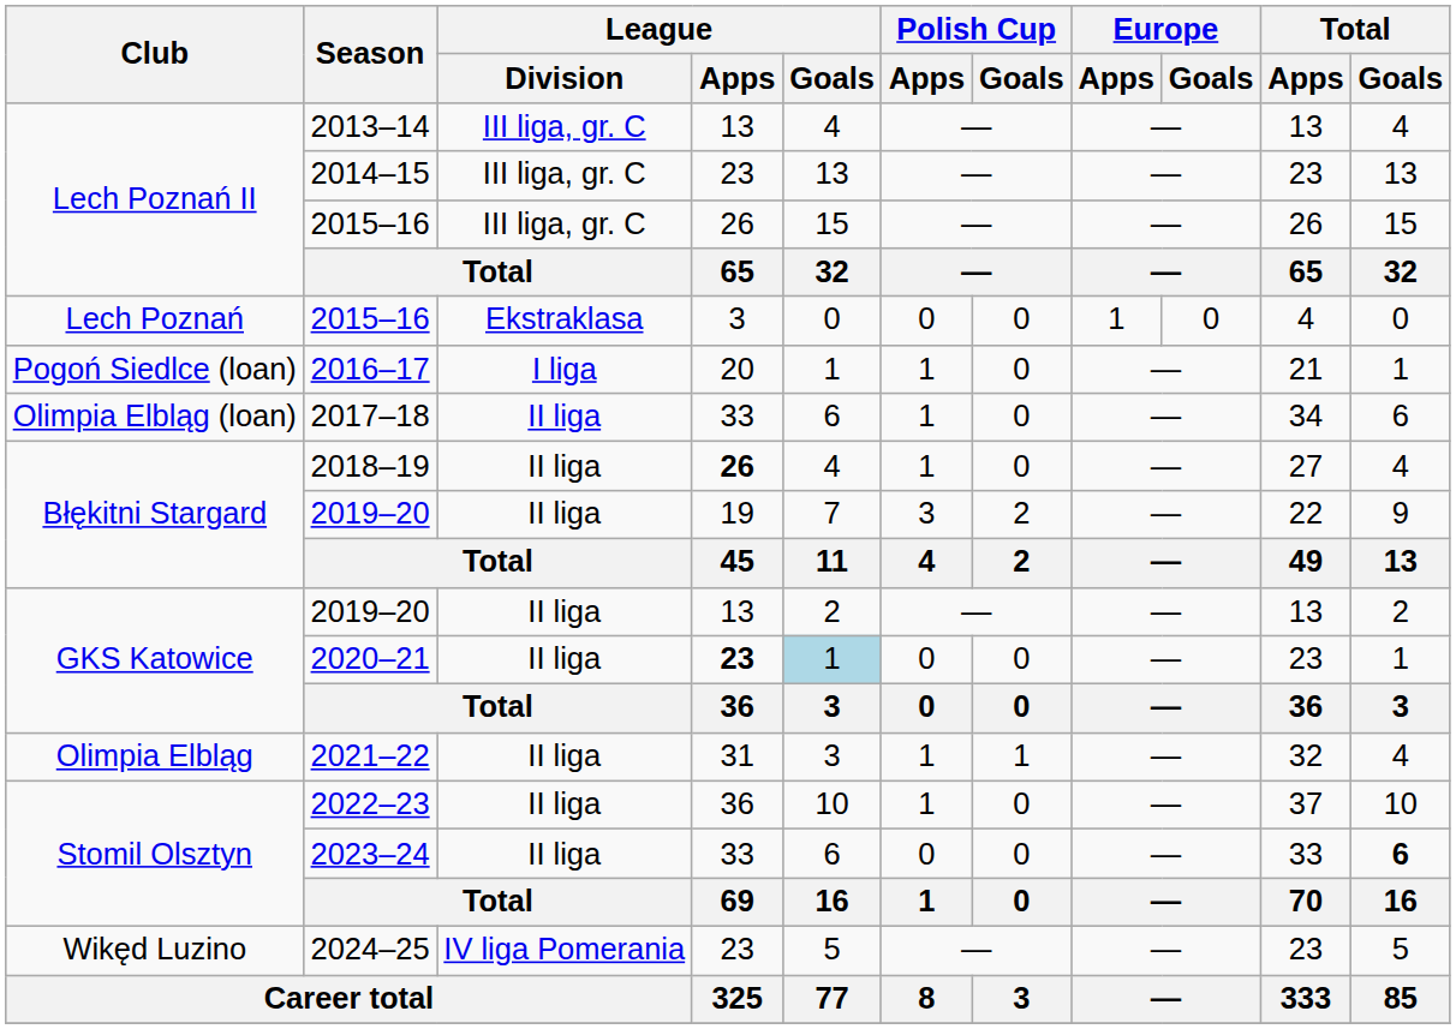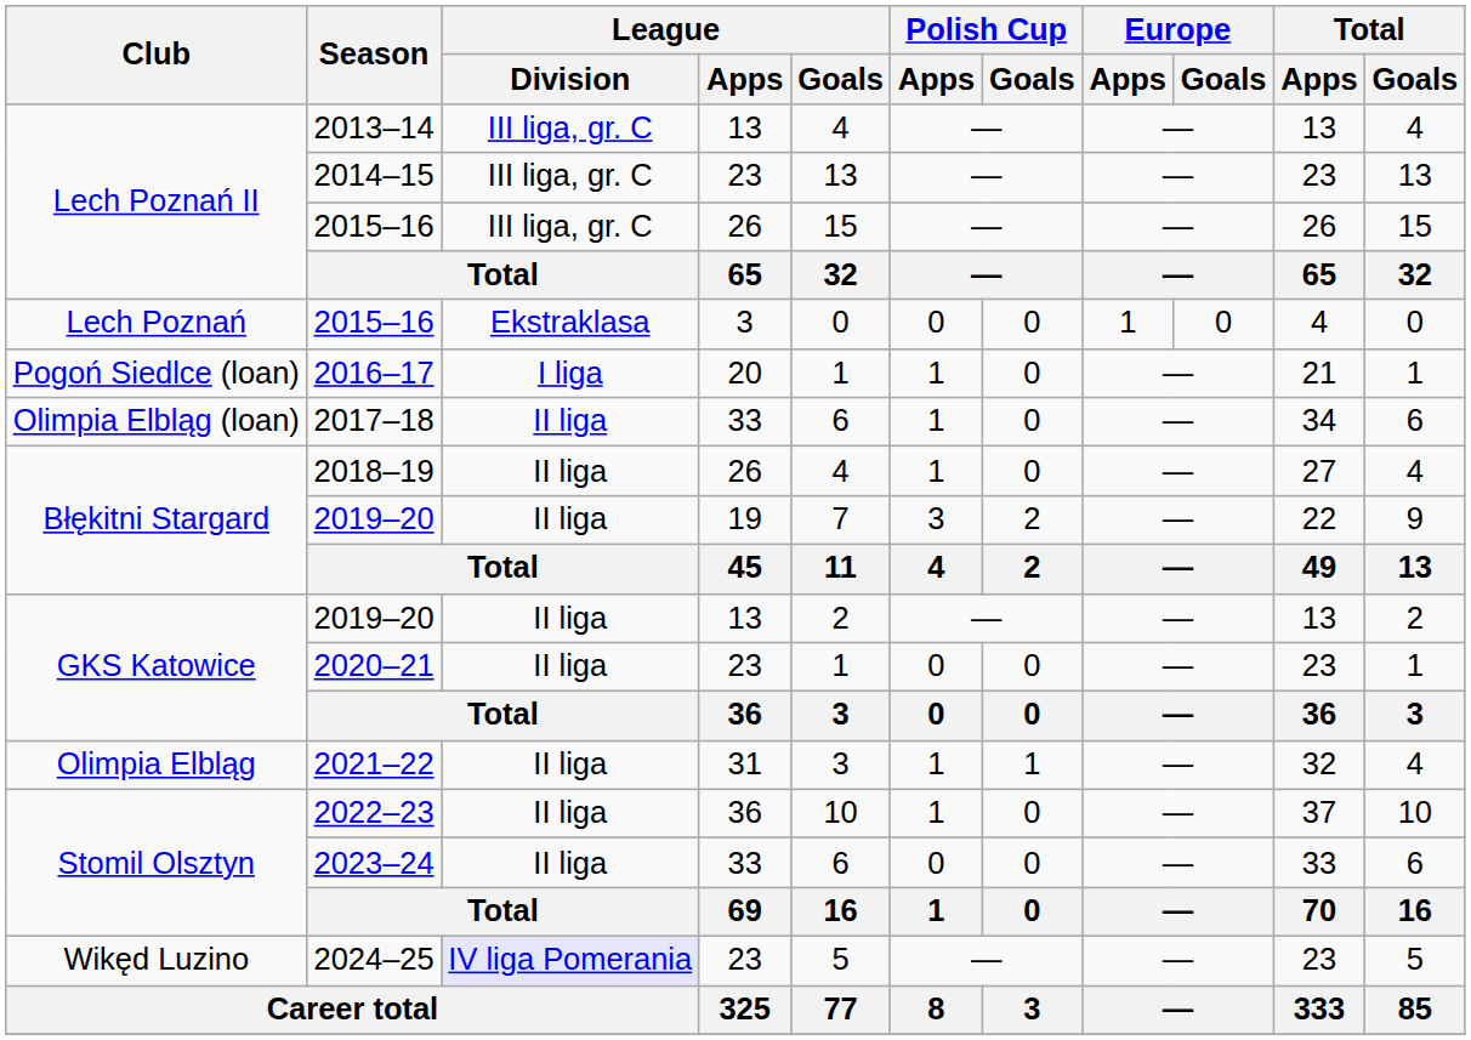2018–19 | League / Apps: bold -> normal
2020–21 | League / Apps: bold -> normal
2020–21 | League / Goals: lightblue background -> no background
2023–24 | Total / Goals: bold -> normal
2024–25 | League / Division: no background -> lavender background
